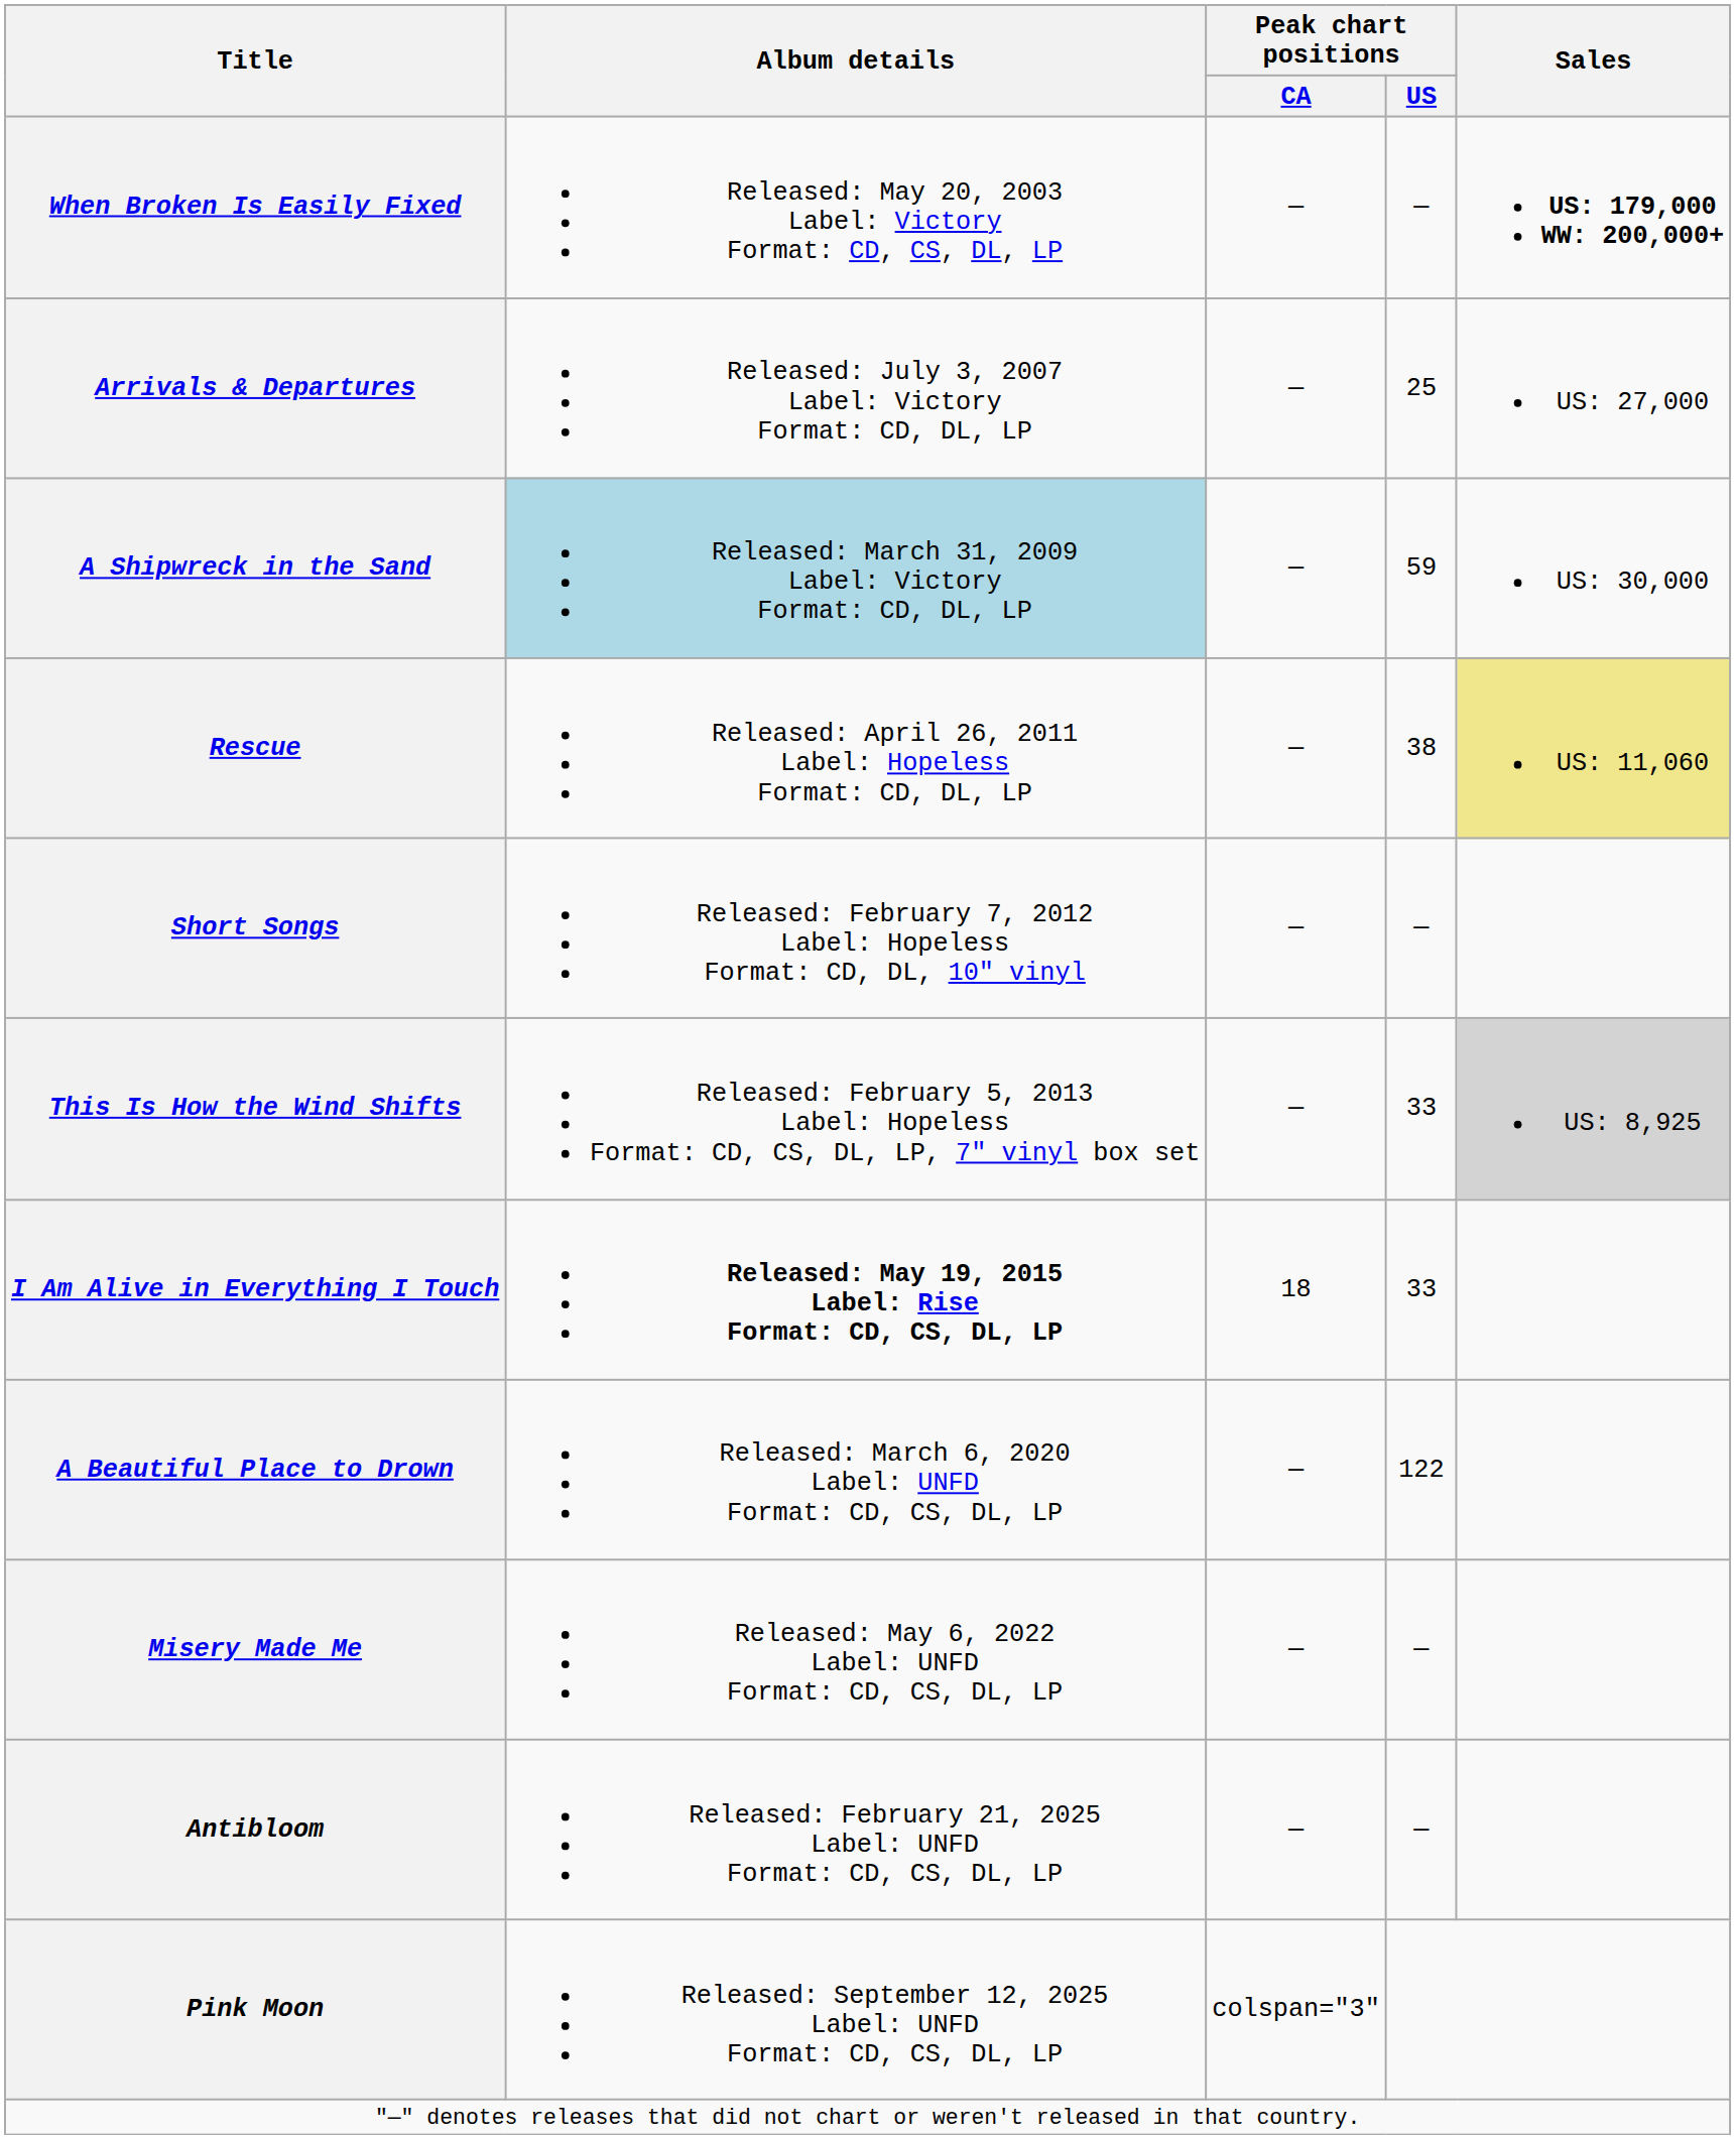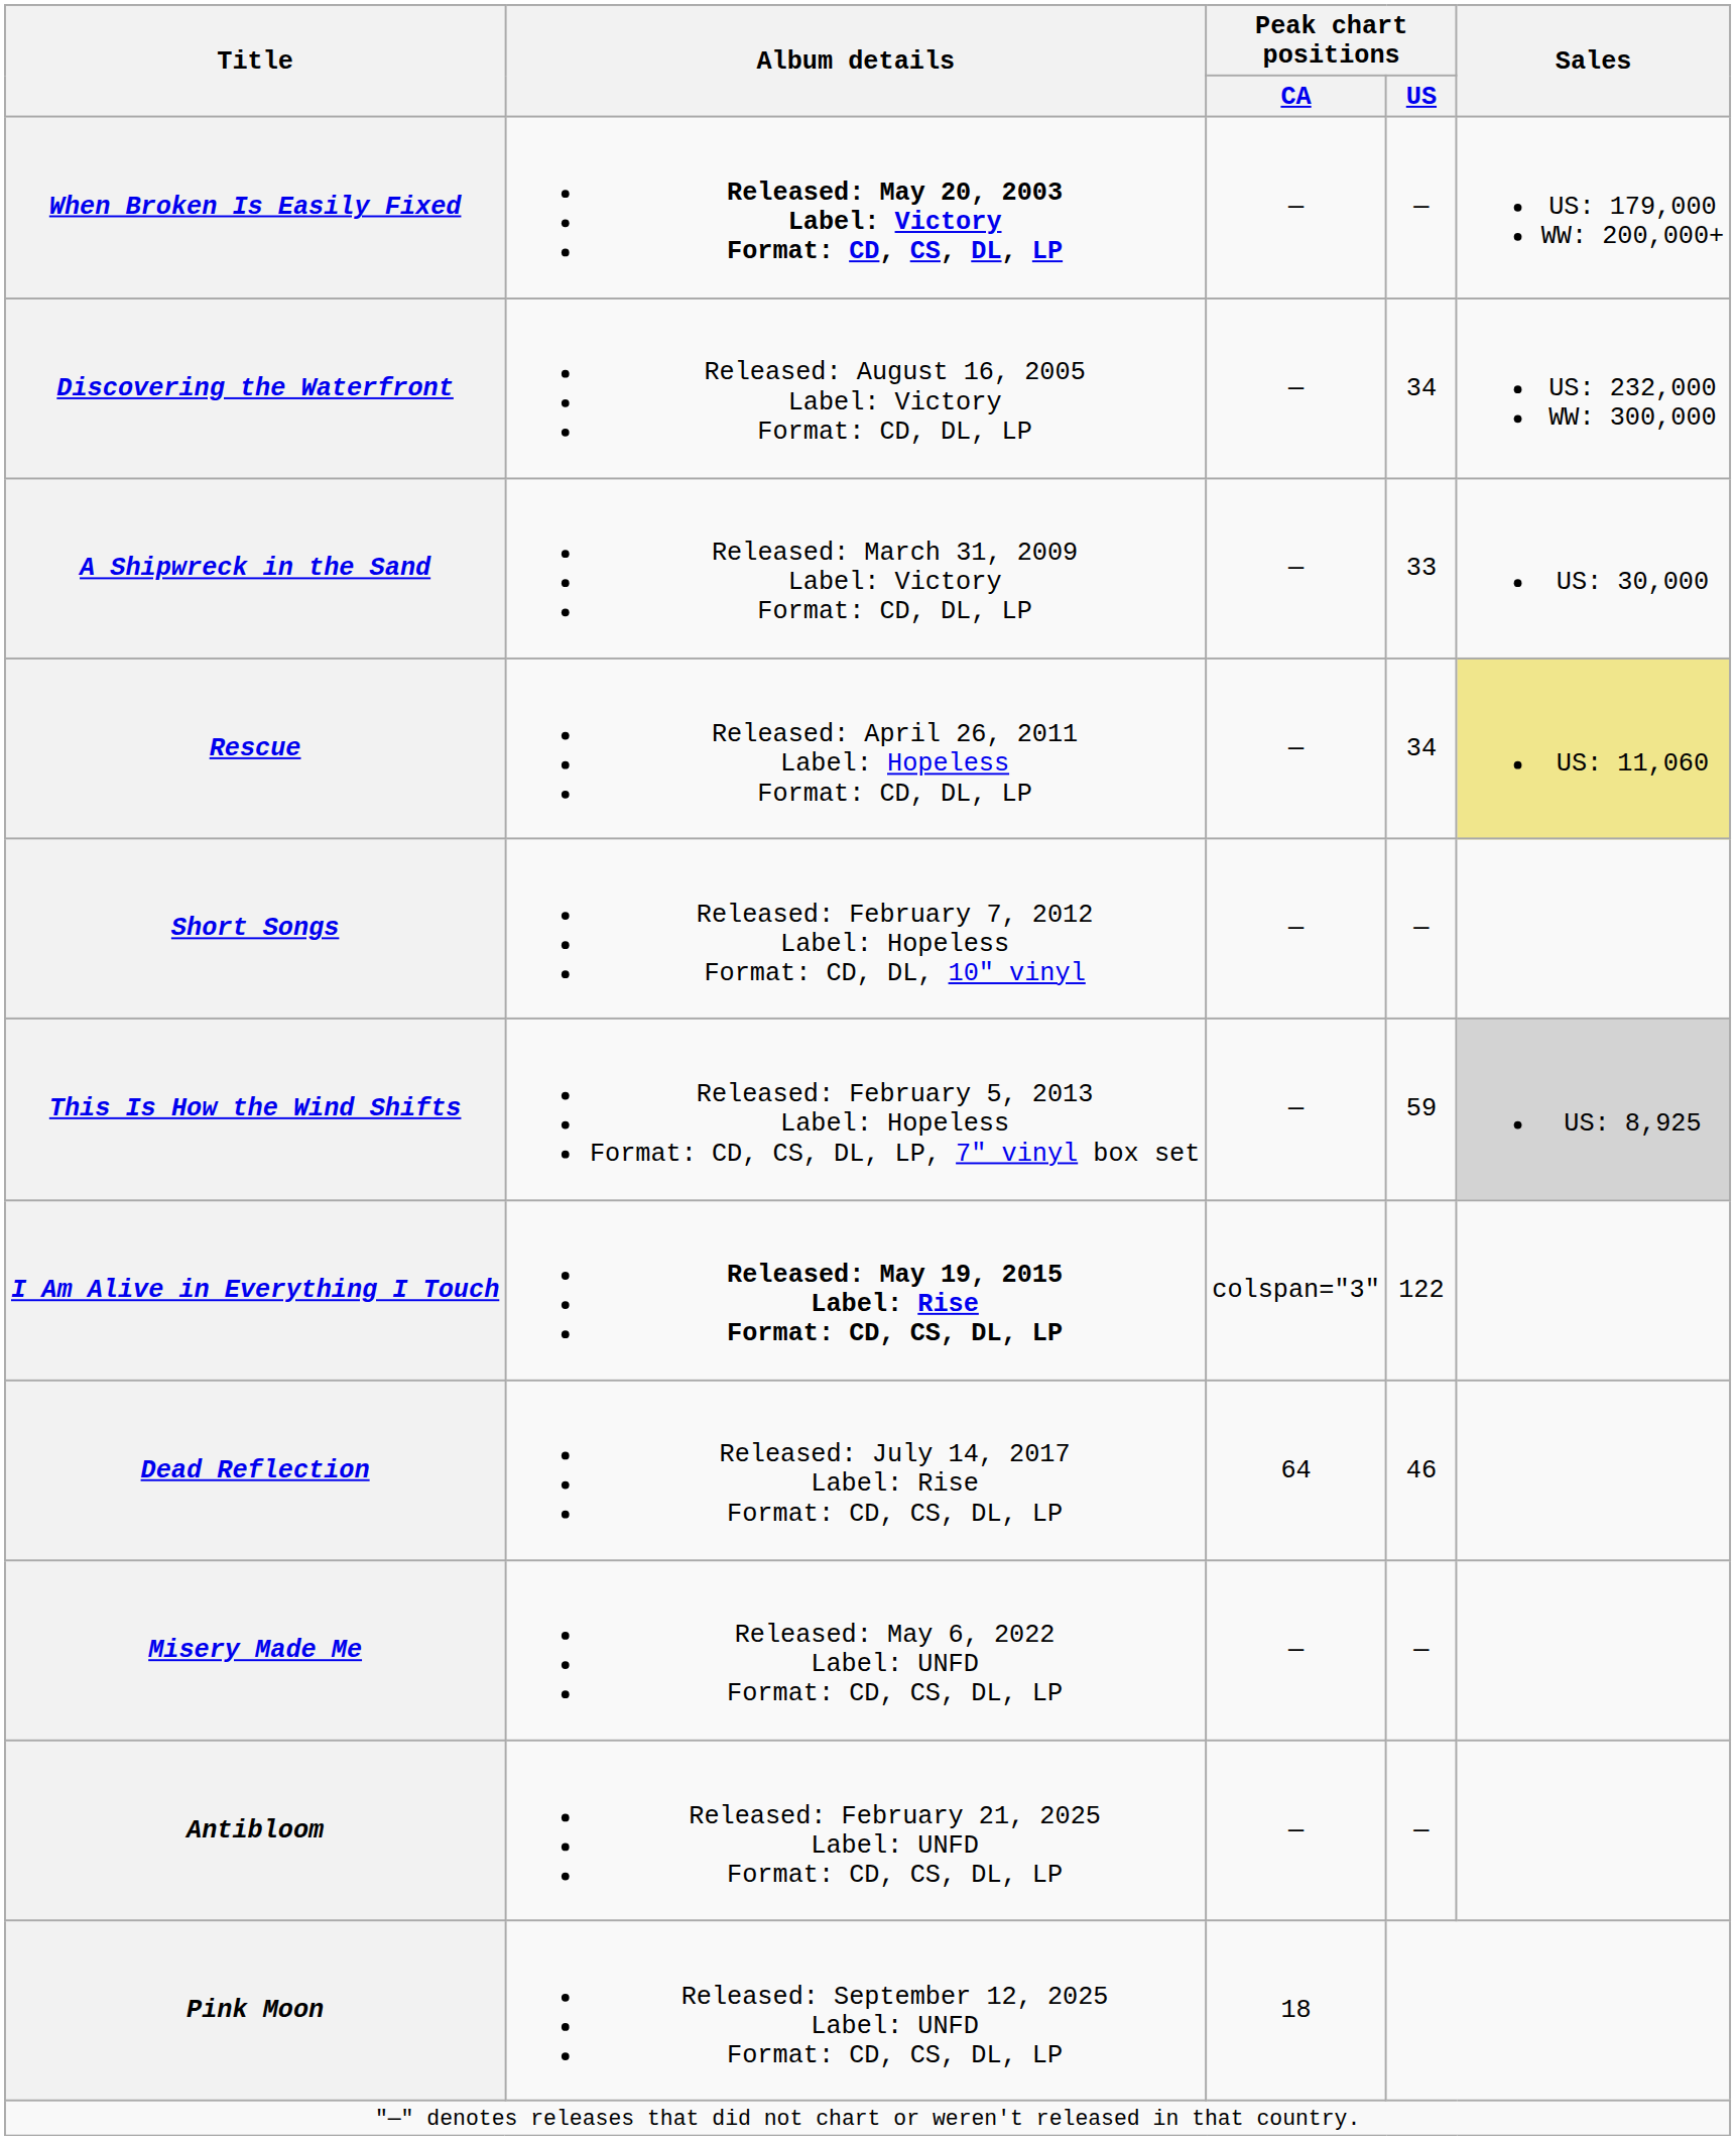When Broken Is Easily Fixed | Album details: normal -> bold
When Broken Is Easily Fixed | Sales: bold -> normal
+ row: Discovering the Waterfront | Released: August 16, 2005 Label: Victory Format: CD, DL, LP | — | 34 | US: 232,000 WW: 300,000
- row: Arrivals & Departures | Released: July 3, 2007 Label: Victory Format: CD, DL, LP | — | 25 | US: 27,000
A Shipwreck in the Sand | Album details: lightblue background -> no background
A Shipwreck in the Sand | Peak chart positions / US: 59 -> 33
Rescue | Peak chart positions / US: 38 -> 34
This Is How the Wind Shifts | Peak chart positions / US: 33 -> 59
I Am Alive in Everything I Touch | Peak chart positions / CA: 18 -> colspan="3"
I Am Alive in Everything I Touch | Peak chart positions / US: 33 -> 122
+ row: Dead Reflection | Released: July 14, 2017 Label: Rise Format: CD, CS, DL, LP | 64 | 46
- row: A Beautiful Place to Drown | Released: March 6, 2020 Label: UNFD Format: CD, CS, DL, LP | — | 122
Pink Moon | Peak chart positions / CA: colspan="3" -> 18
